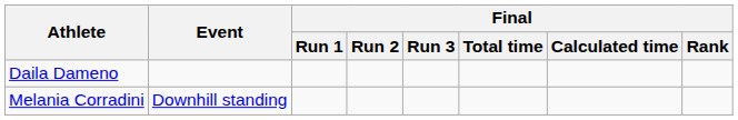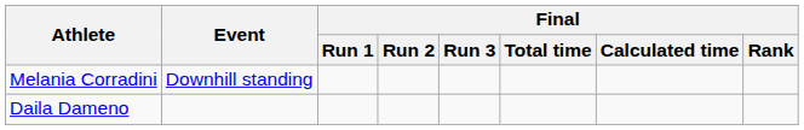rows swapped: Melania Corradini <-> Daila Dameno
